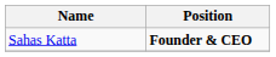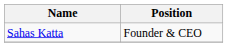Sahas Katta | Position: bold -> normal
